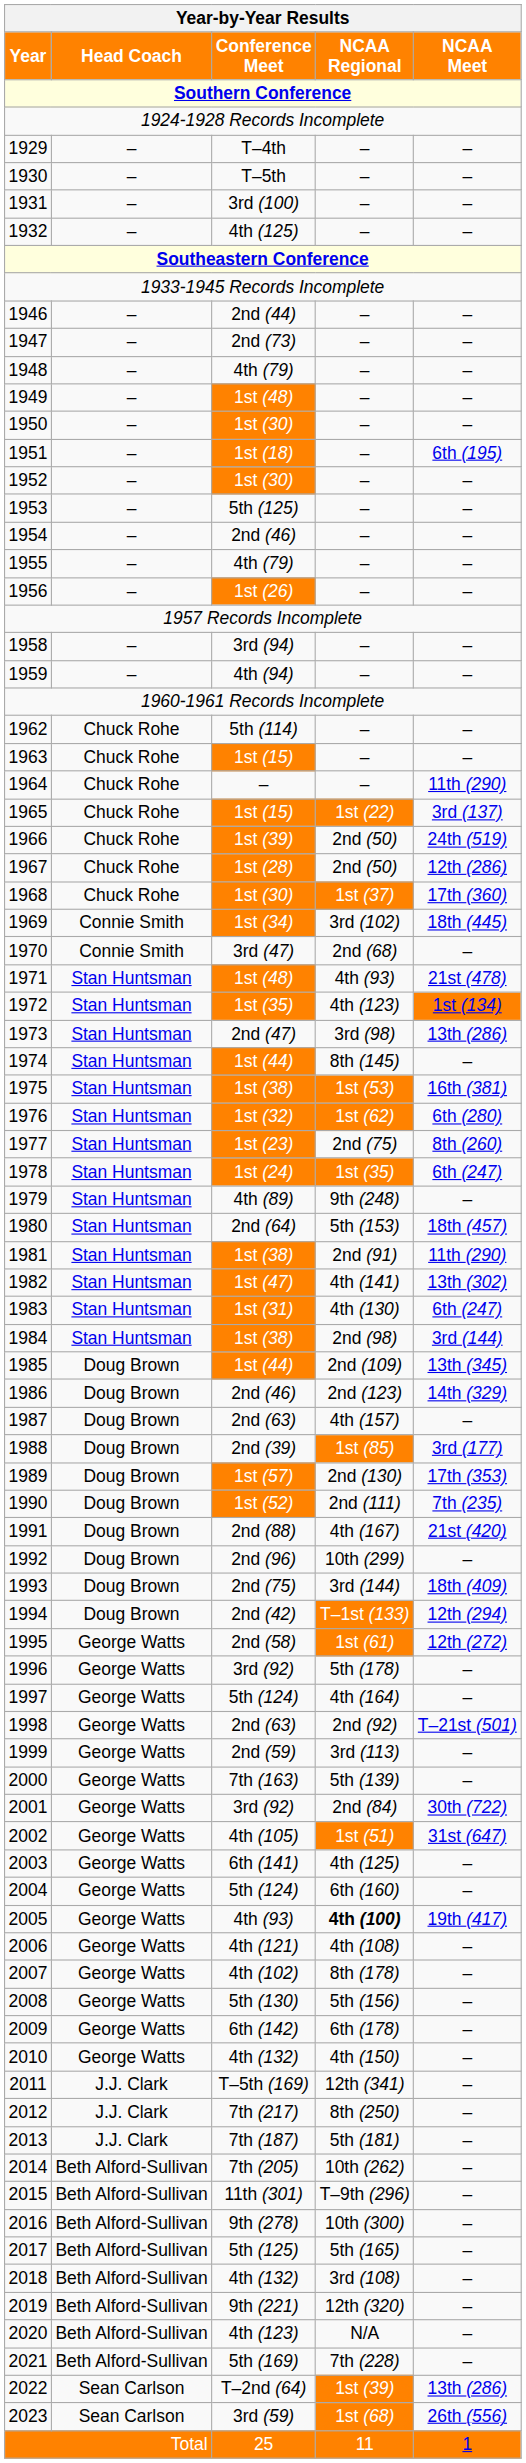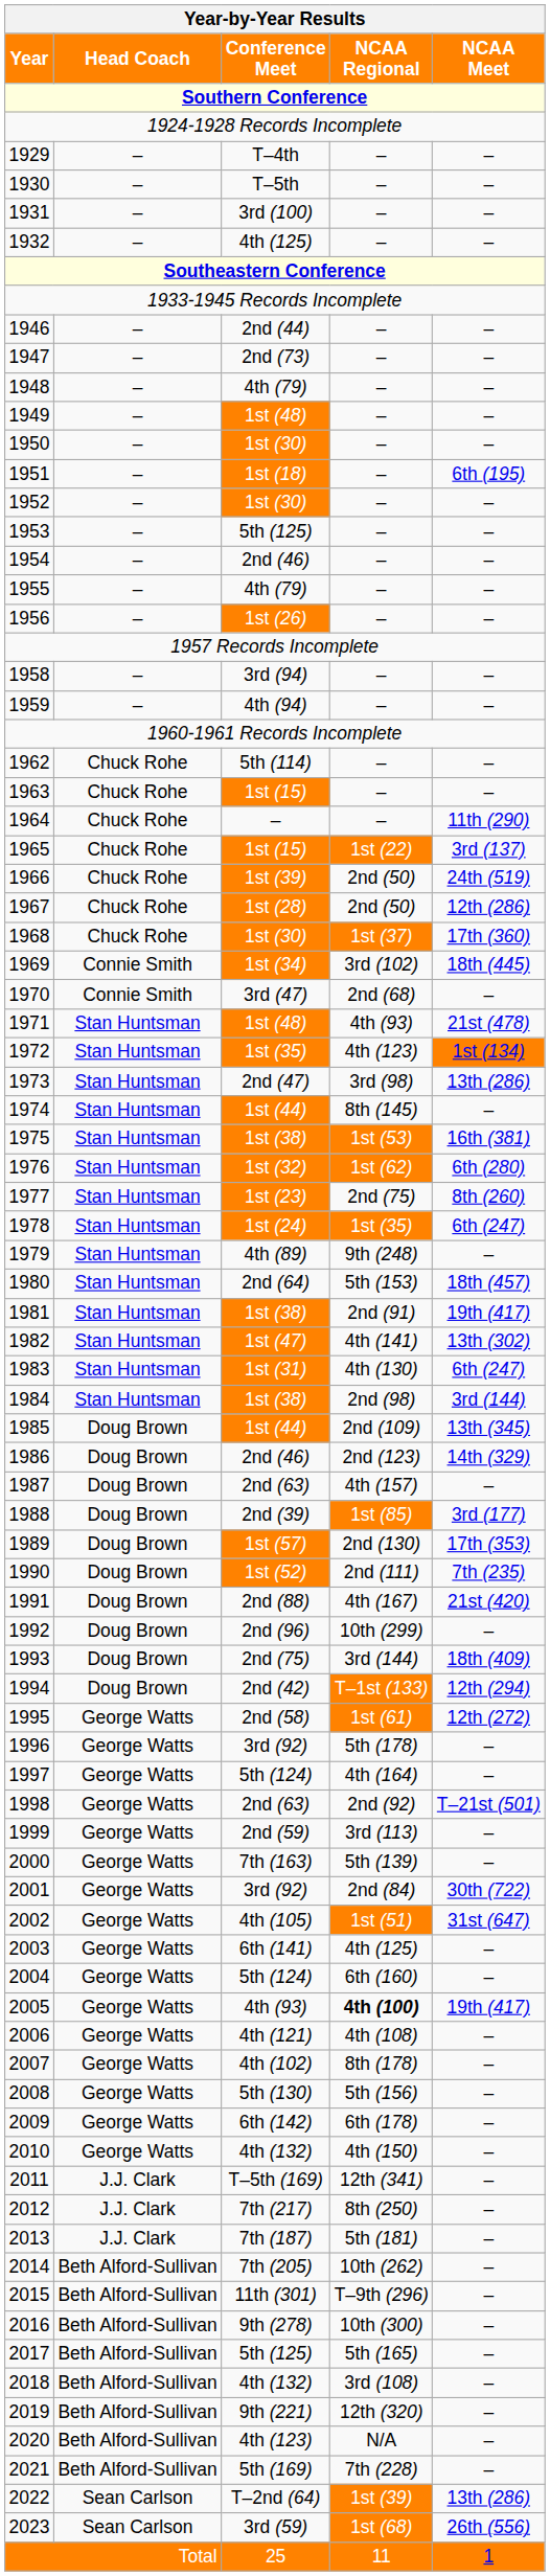1981 | NCAA Meet: 11th (290) -> 19th (417)
